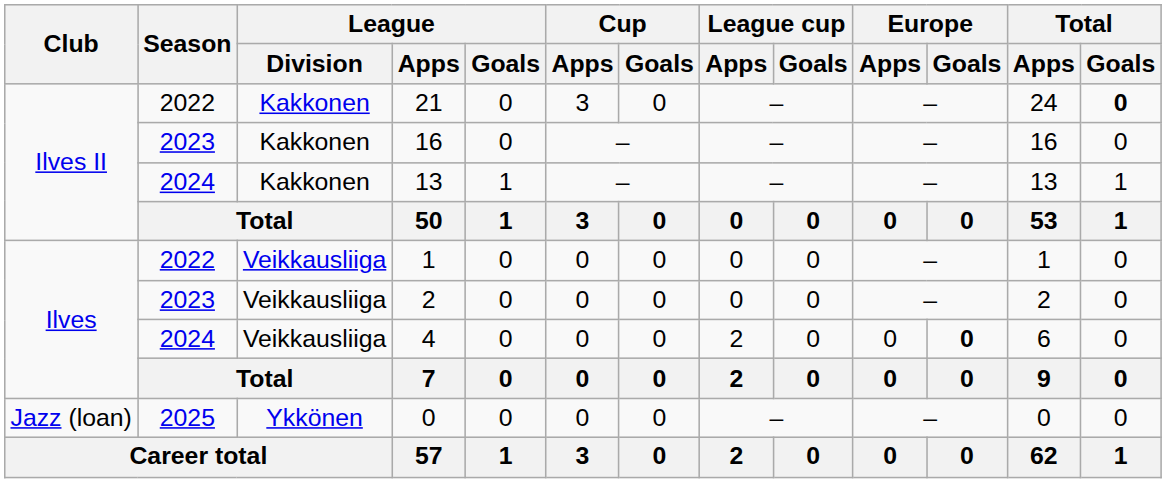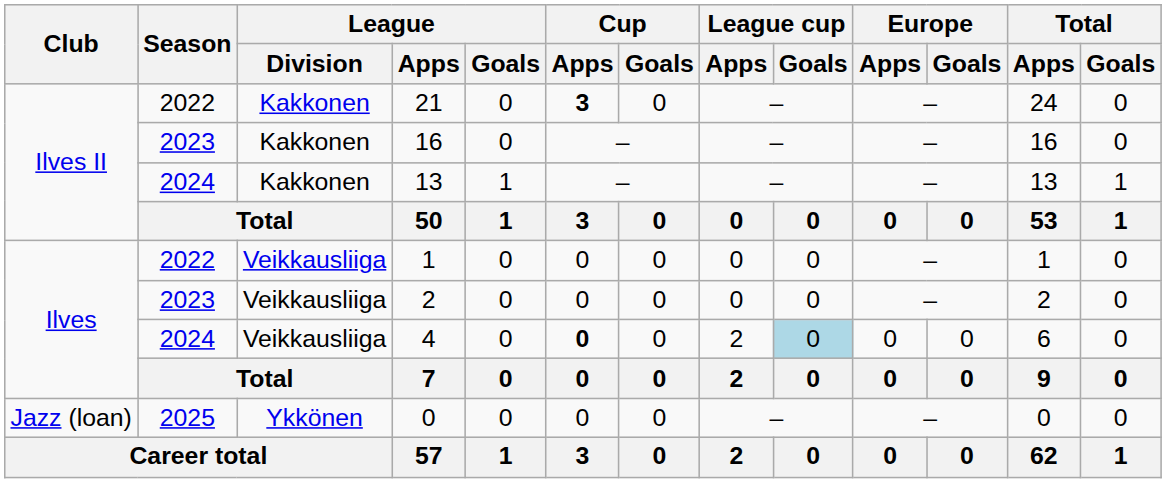21 | Cup / Apps: normal -> bold
21 | Total / Goals: bold -> normal
4 | Cup / Apps: normal -> bold
4 | League cup / Goals: no background -> lightblue background
4 | Europe / Goals: bold -> normal
